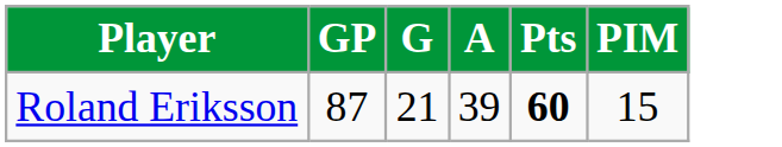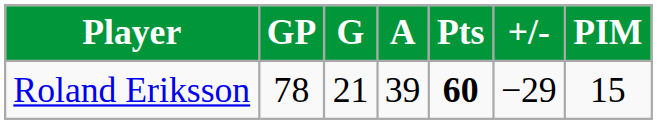+ column: +/- | −29
Roland Eriksson | GP: 87 -> 78
